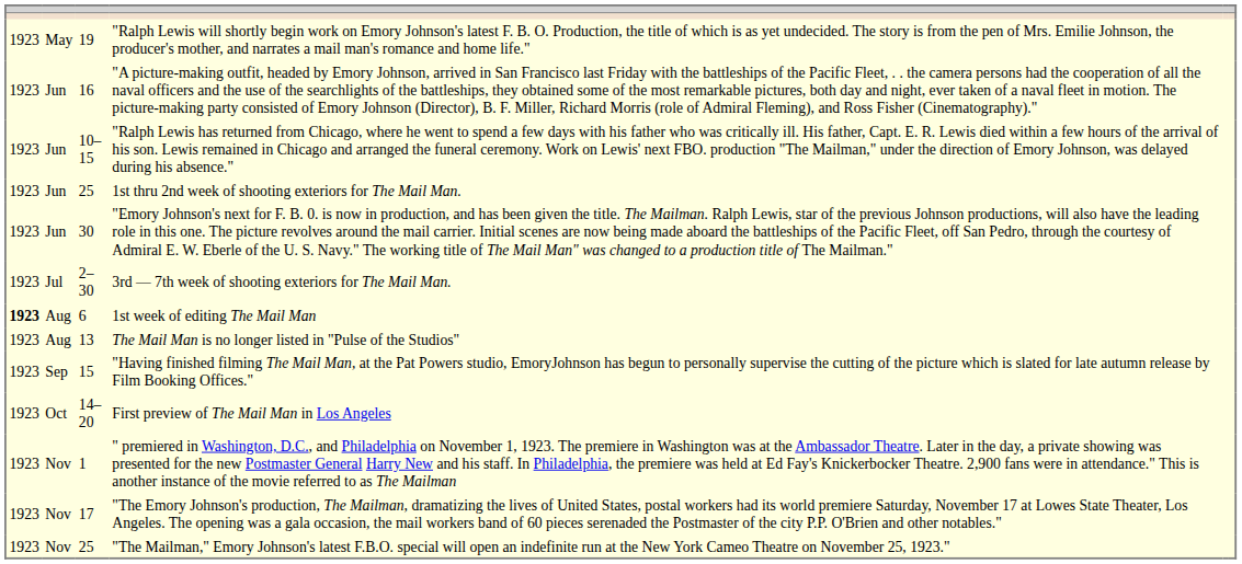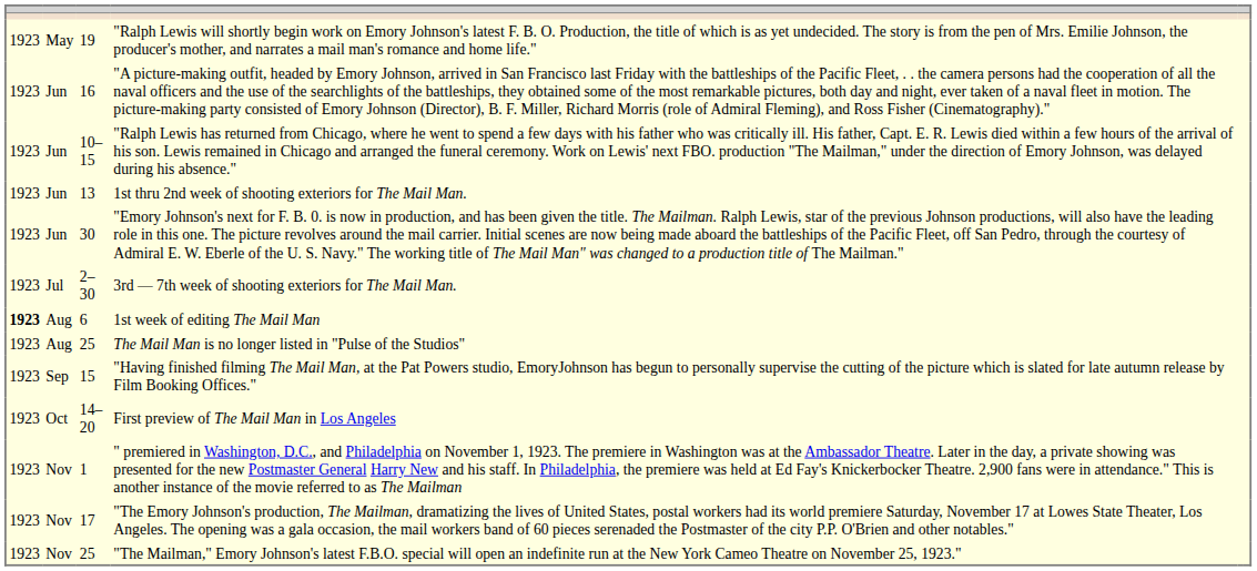1st thru 2nd week of shooting exteriors for The Mail Man. | column 3: 25 -> 13
The Mail Man is no longer listed in "Pulse of the Studios" | column 3: 13 -> 25
